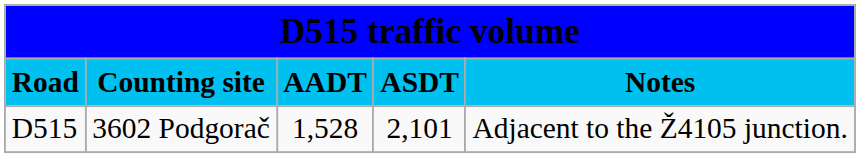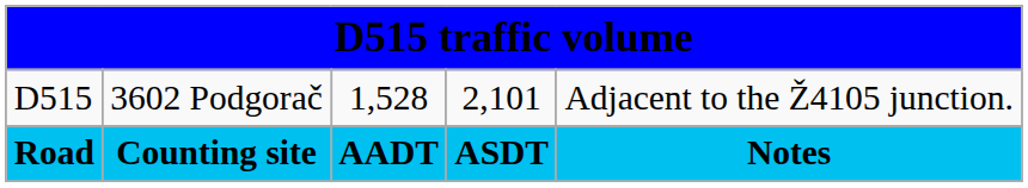rows swapped: Road <-> D515
